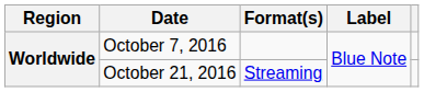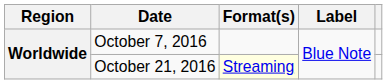October 21, 2016 | Format(s): no background -> lightyellow background
